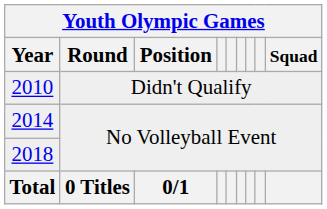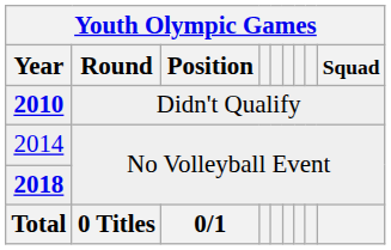2010 | Youth Olympic Games / Year: normal -> bold
2018 | Youth Olympic Games / Year: normal -> bold
